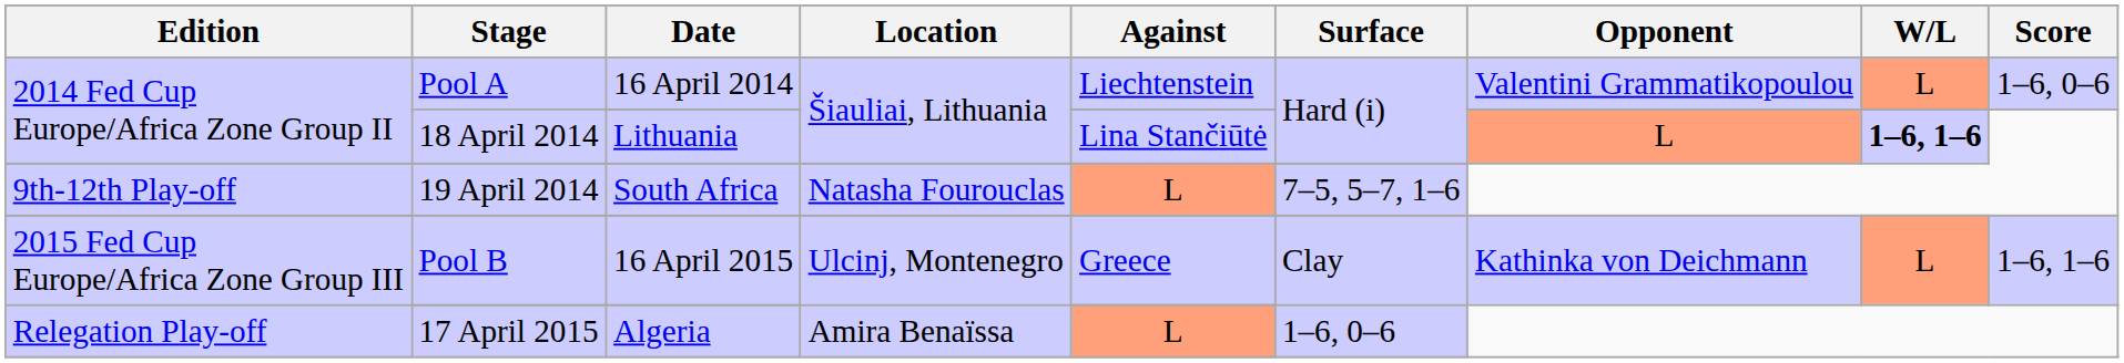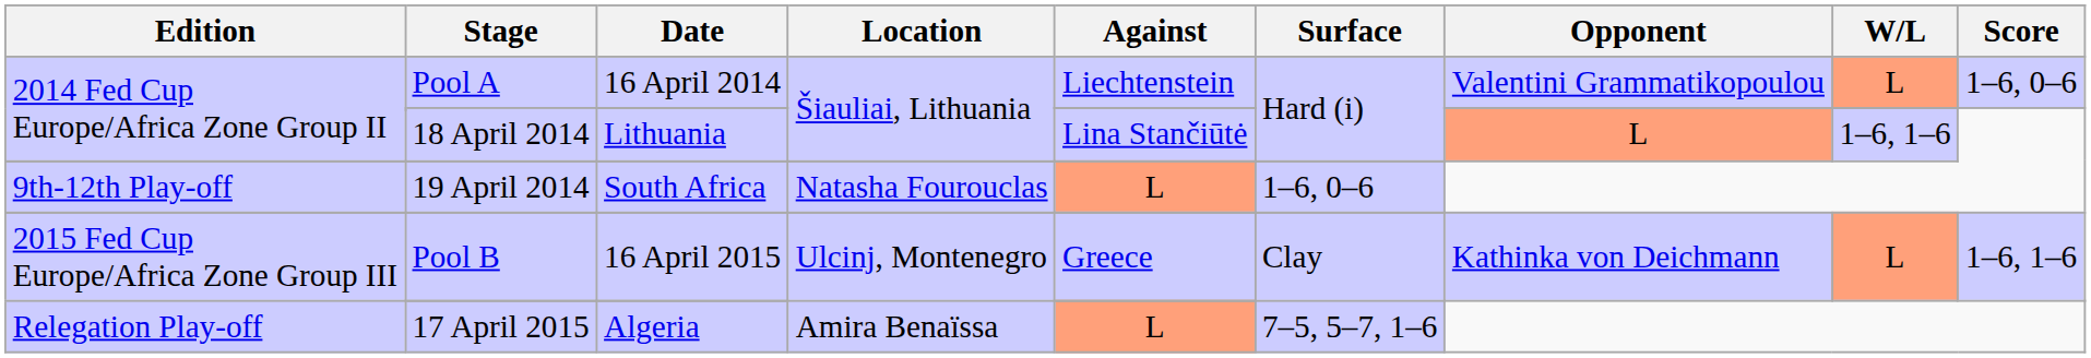18 April 2014 | W/L: bold -> normal
19 April 2014 | Surface: 7–5, 5–7, 1–6 -> 1–6, 0–6
17 April 2015 | Surface: 1–6, 0–6 -> 7–5, 5–7, 1–6
